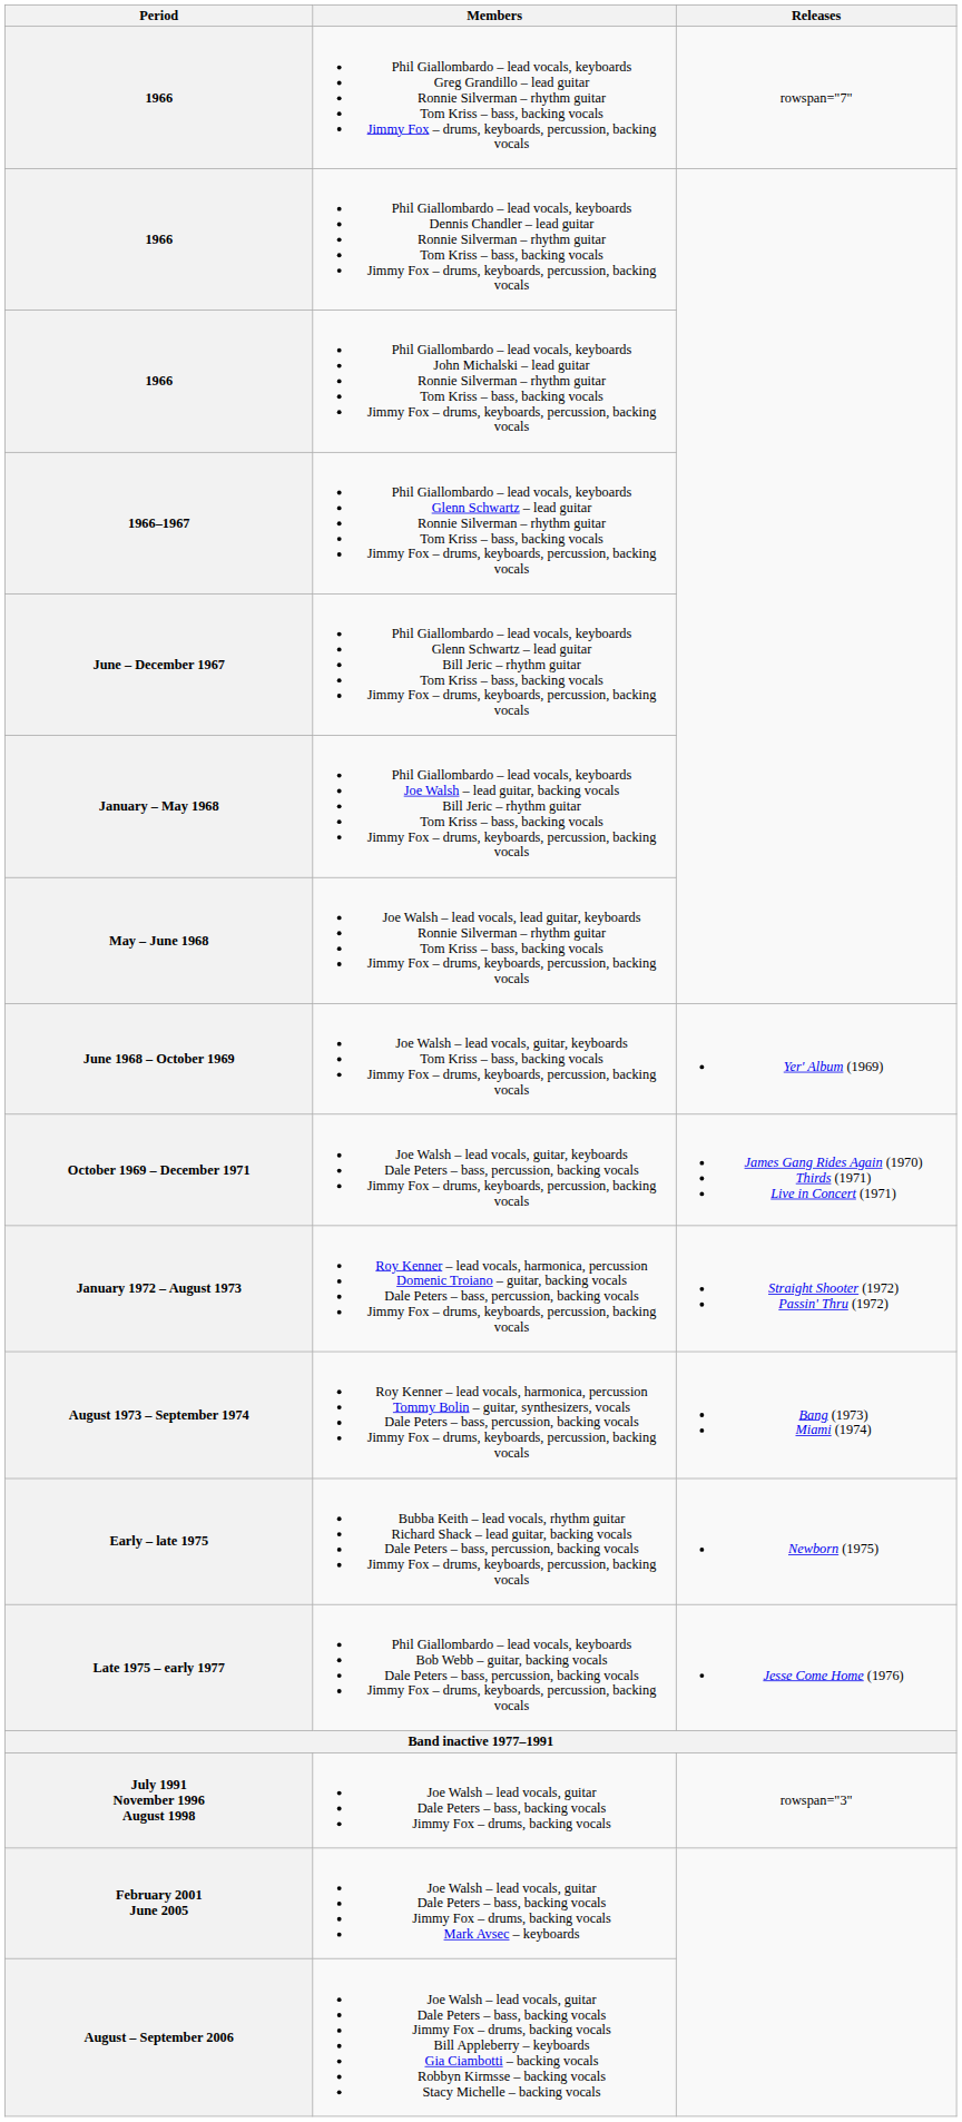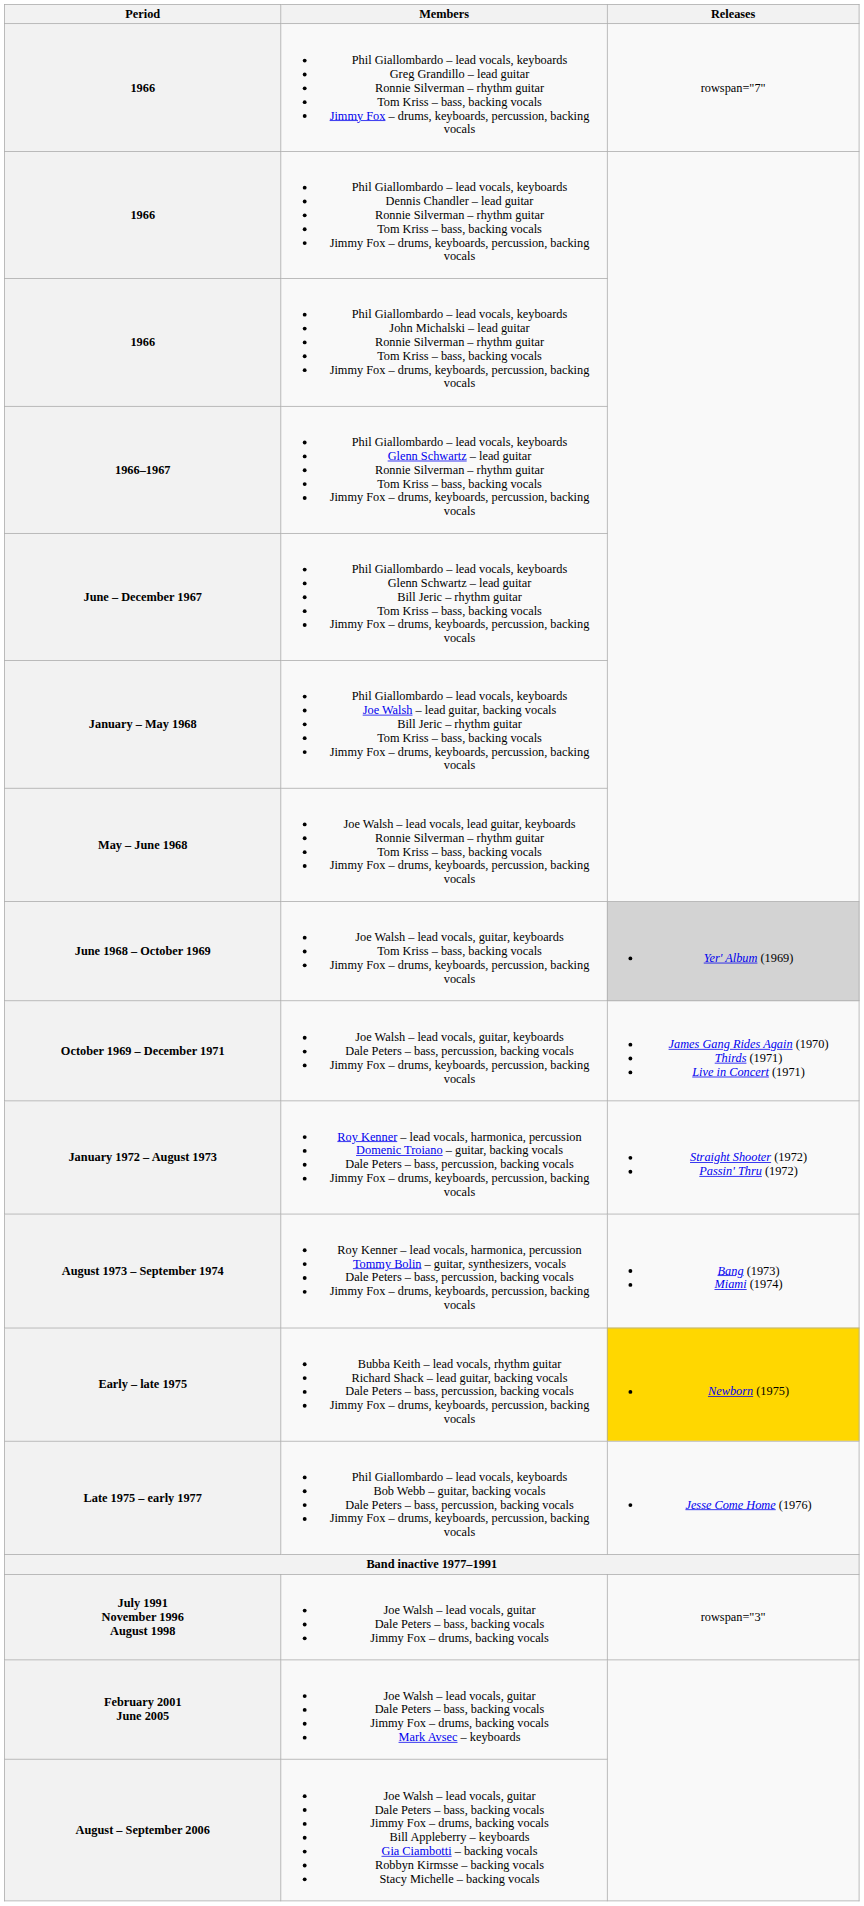row 9 | Releases: no background -> lightgrey background
row 13 | Releases: no background -> gold background
